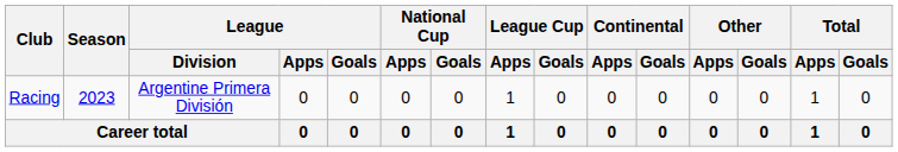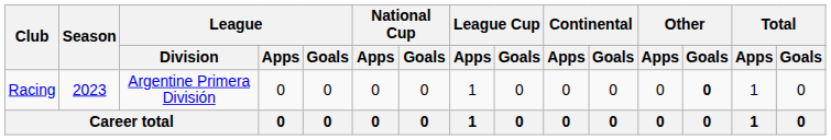Racing | Other / Goals: normal -> bold
